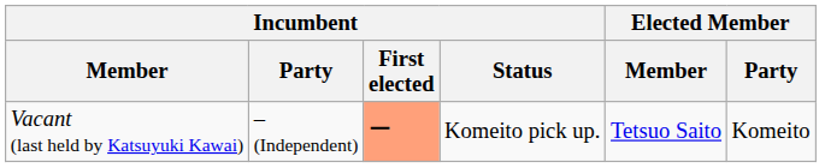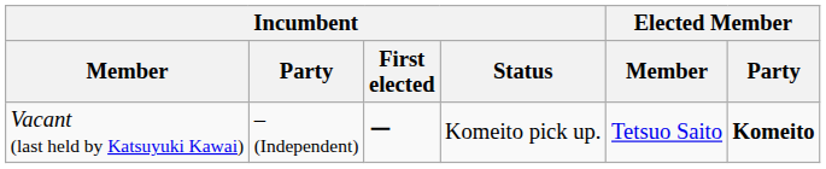Vacant (last held by Katsuyuki Kawai) | Incumbent / First elected: lightsalmon background -> no background
Vacant (last held by Katsuyuki Kawai) | Elected Member / Party: normal -> bold
